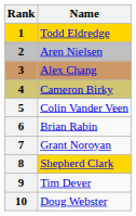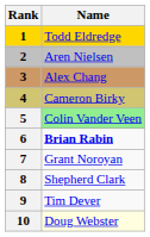Colin Vander Veen | Name: no background -> lightgreen background
Brian Rabin | Name: normal -> bold
Shepherd Clark | Name: gold background -> no background
Doug Webster | Name: no background -> lightyellow background
